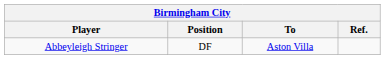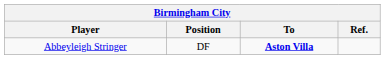Abbeyleigh Stringer | To: normal -> bold
